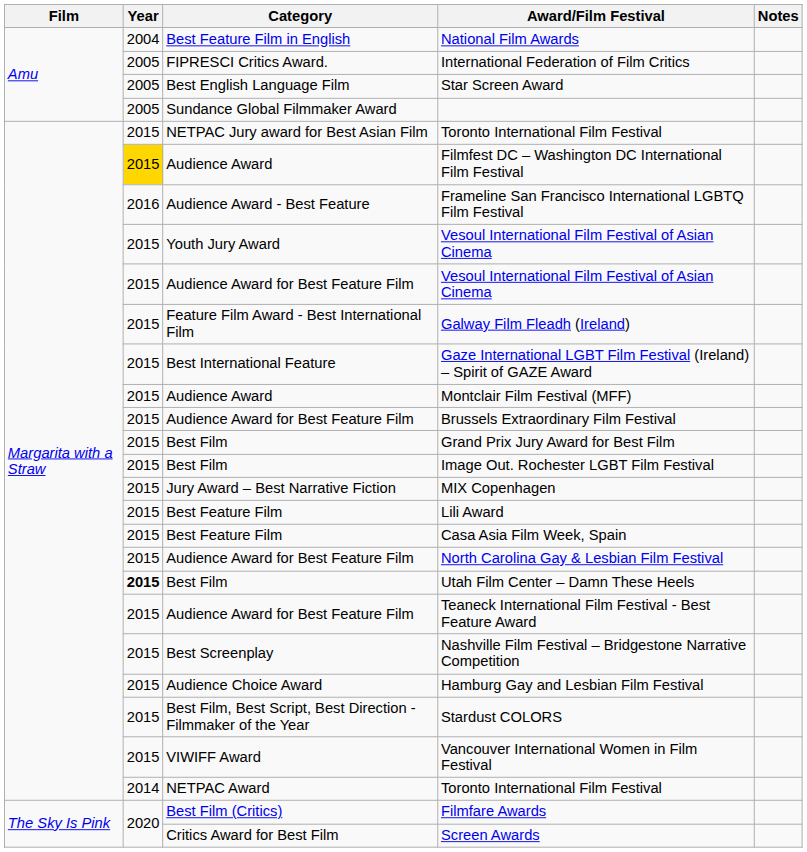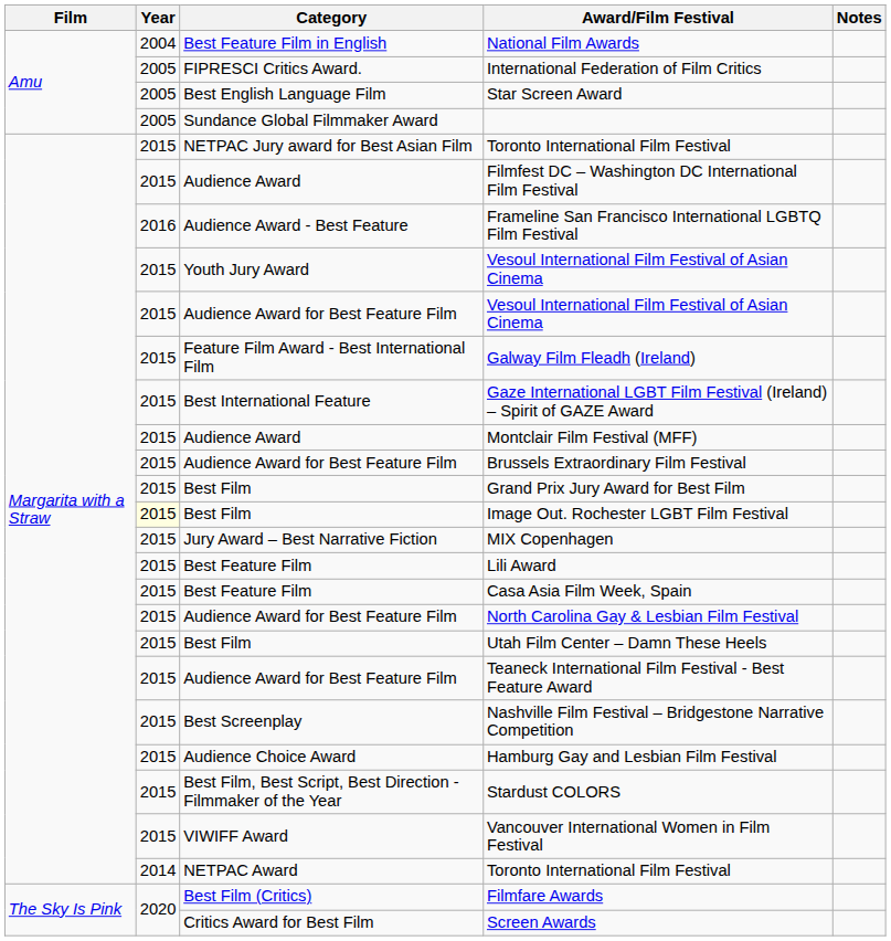Filmfest DC – Washington DC International Film Festival | Year: gold background -> no background
Image Out. Rochester LGBT Film Festival | Year: no background -> lightyellow background
Utah Film Center – Damn These Heels | Year: bold -> normal
